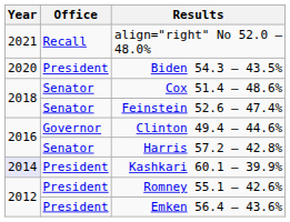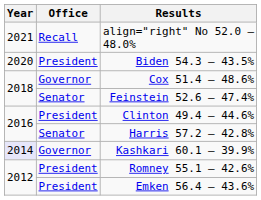Cox 51.4 – 48.6% | Office: Senator -> Governor
Clinton 49.4 – 44.6% | Office: Governor -> President
Kashkari 60.1 – 39.9% | Office: President -> Governor
